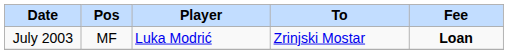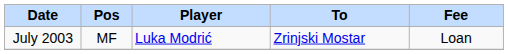July 2003 | Fee: bold -> normal
